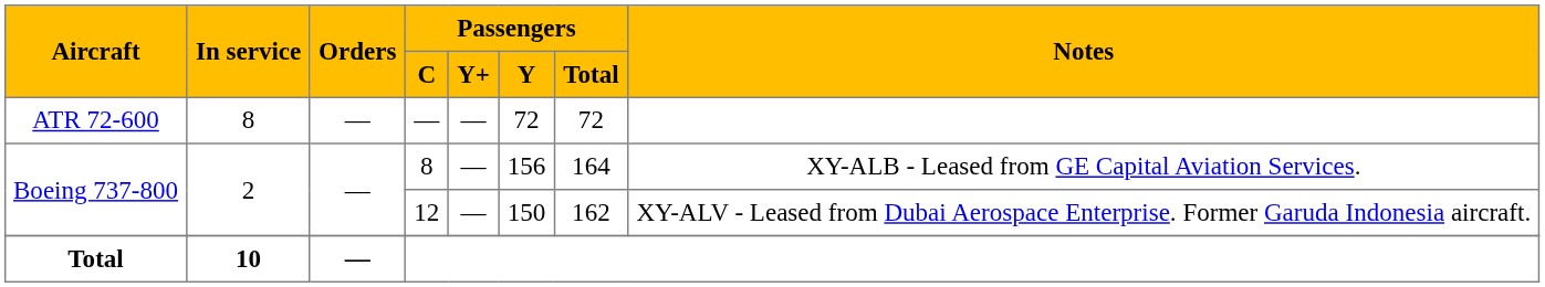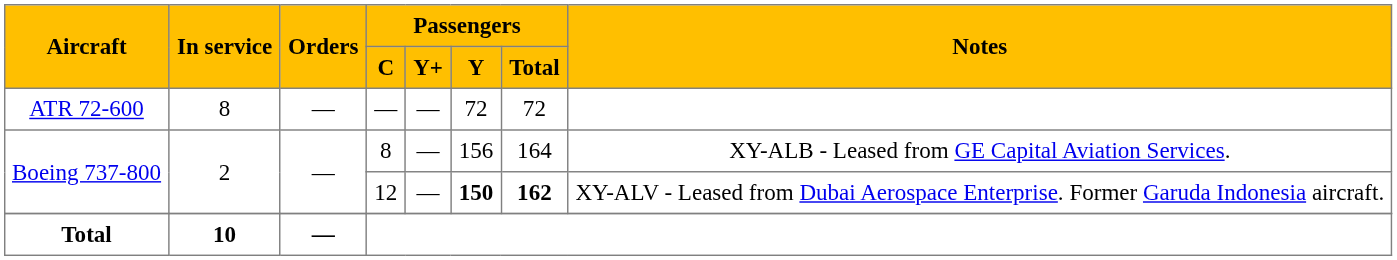12 | Passengers / Y: normal -> bold
12 | Passengers / Total: normal -> bold
